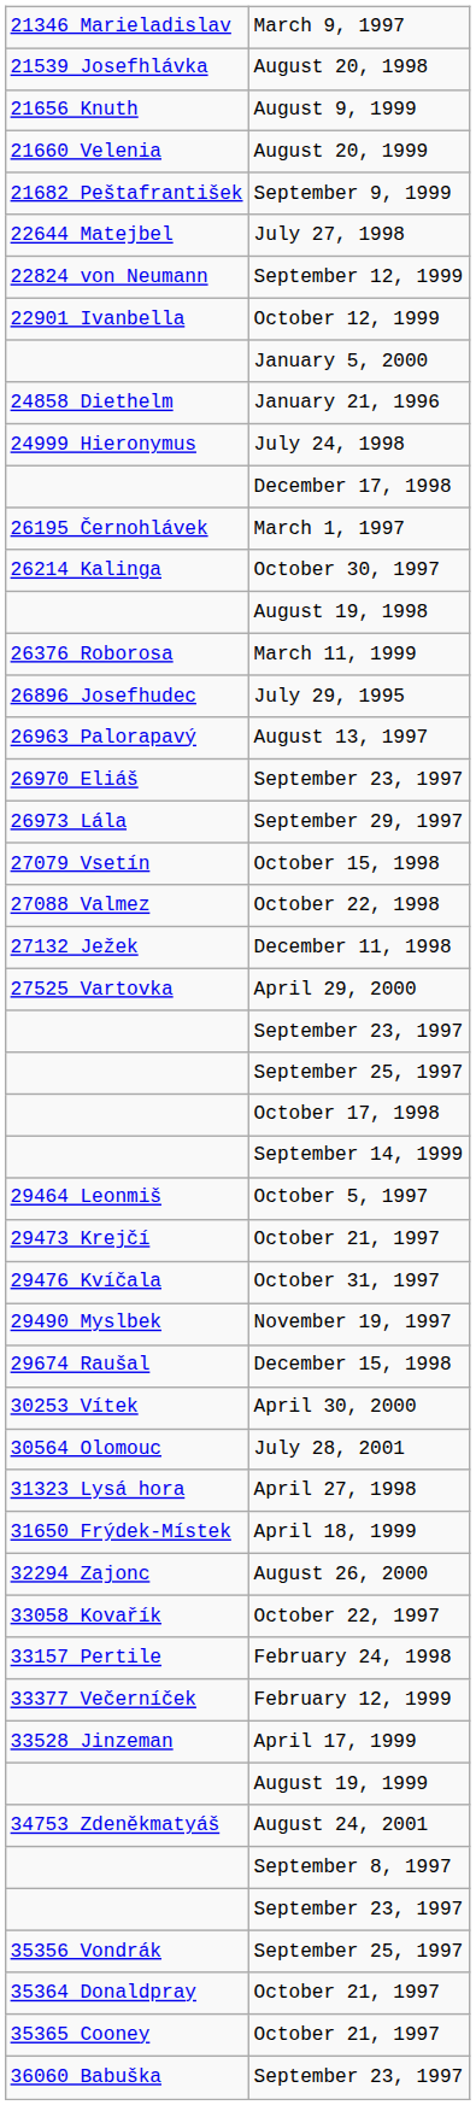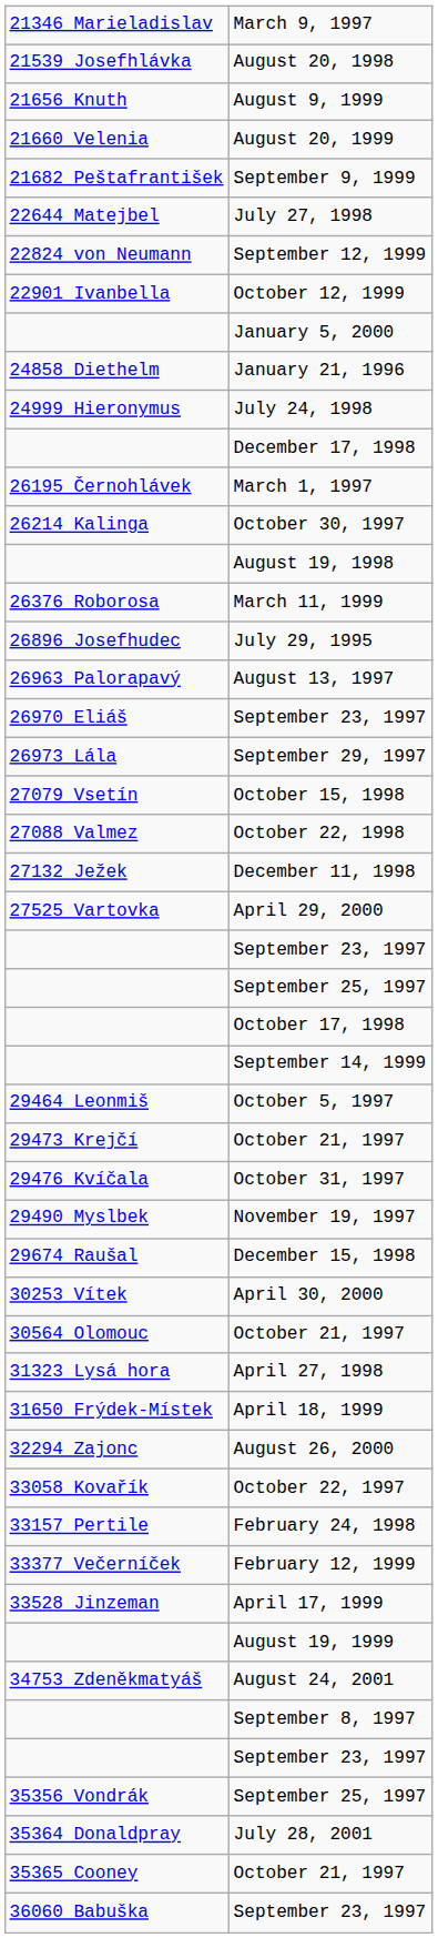row 35 | column 2: July 28, 2001 -> October 21, 1997
row 48 | column 2: October 21, 1997 -> July 28, 2001
